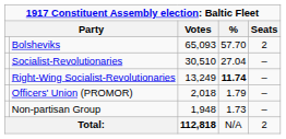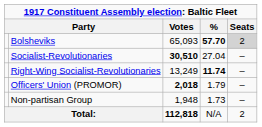Bolsheviks | %: normal -> bold
Bolsheviks | Seats: no background -> lightgrey background
Socialist-Revolutionaries | Votes: normal -> bold
Officers' Union (PROMOR) | Votes: normal -> bold
